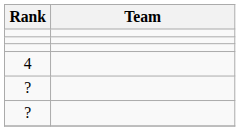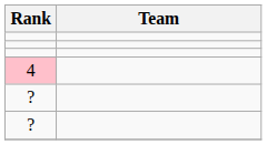row 5 | Rank: no background -> pink background
